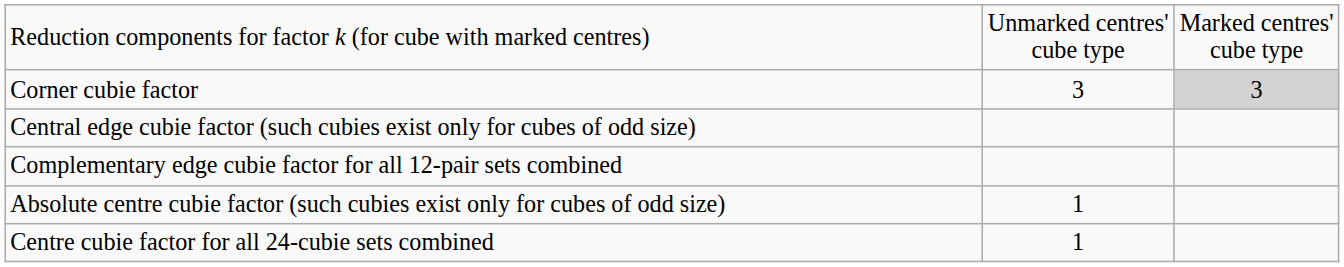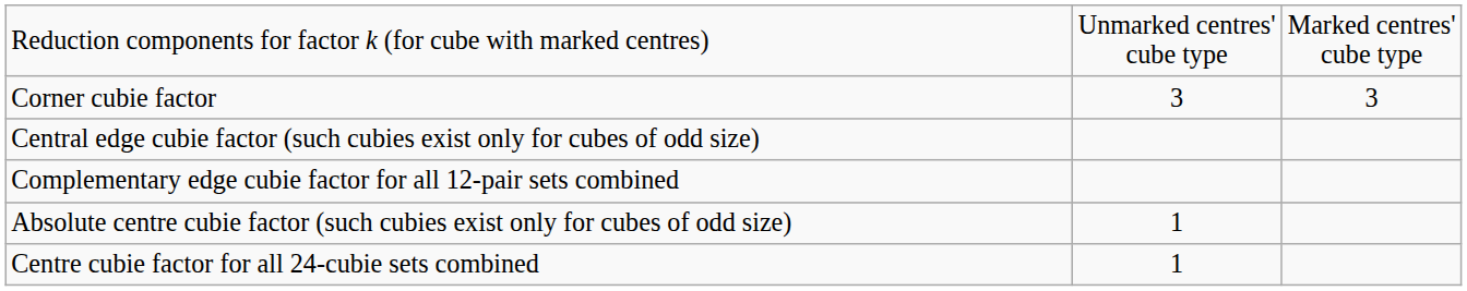Corner cubie factor | column 3: lightgrey background -> no background
